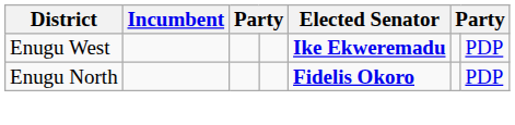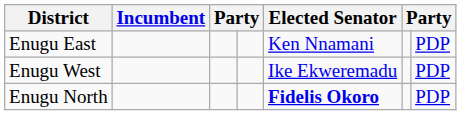+ row: Enugu East | Ken Nnamani | PDP
Enugu West | Elected Senator: bold -> normal
